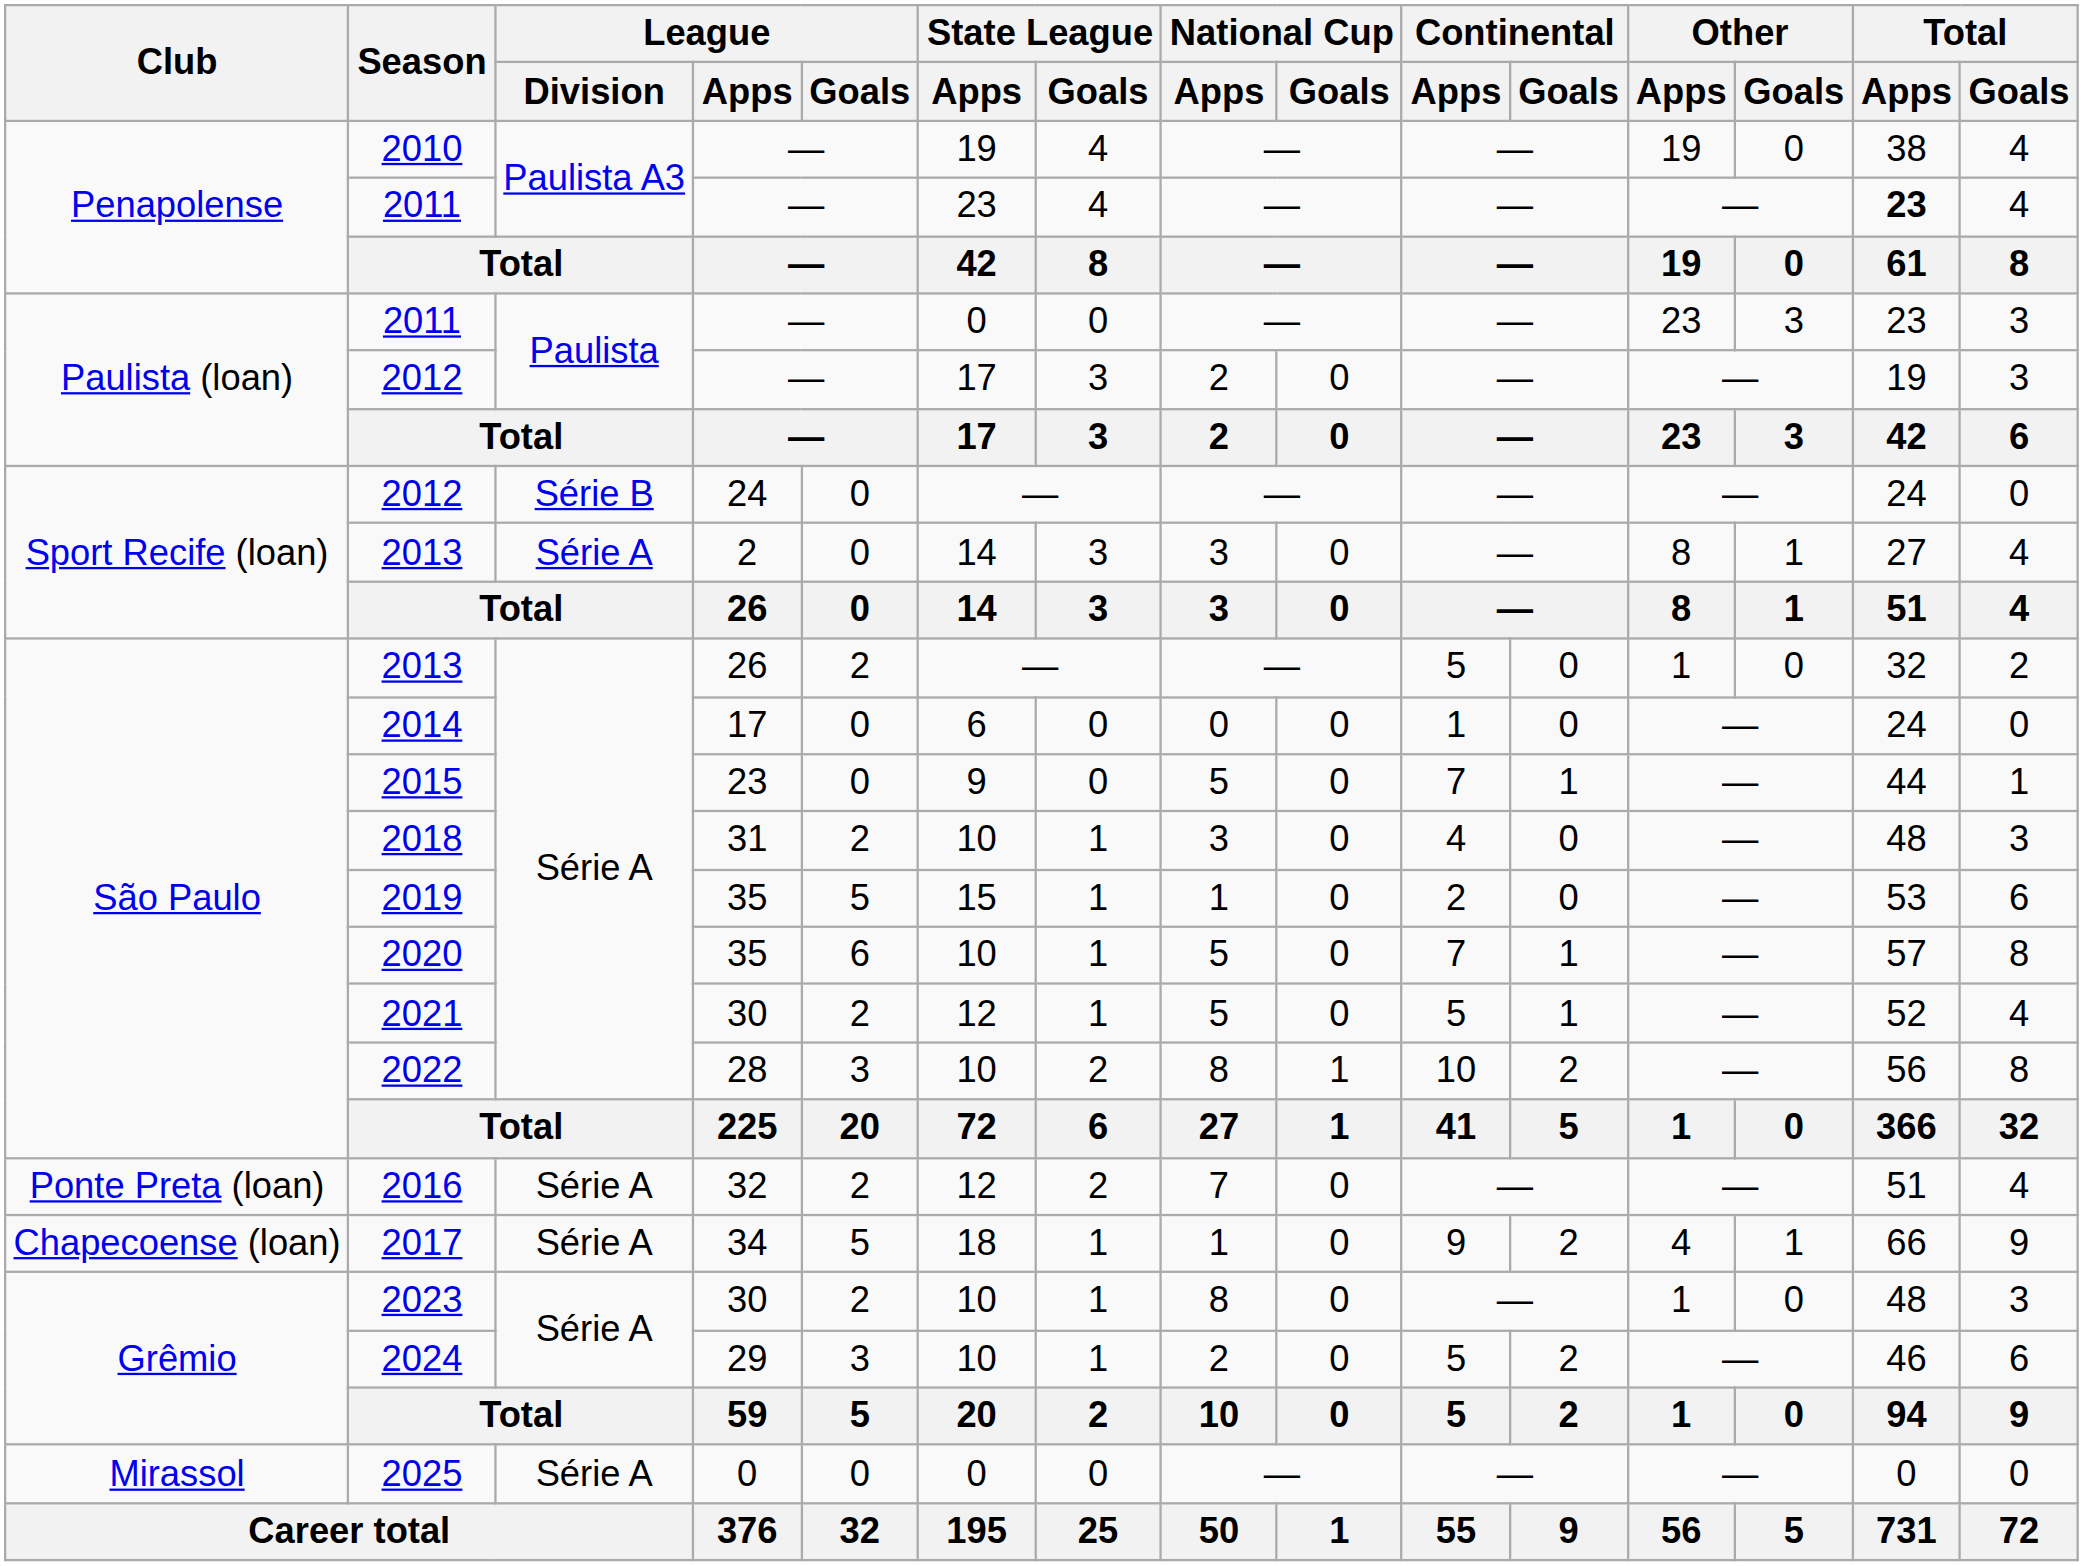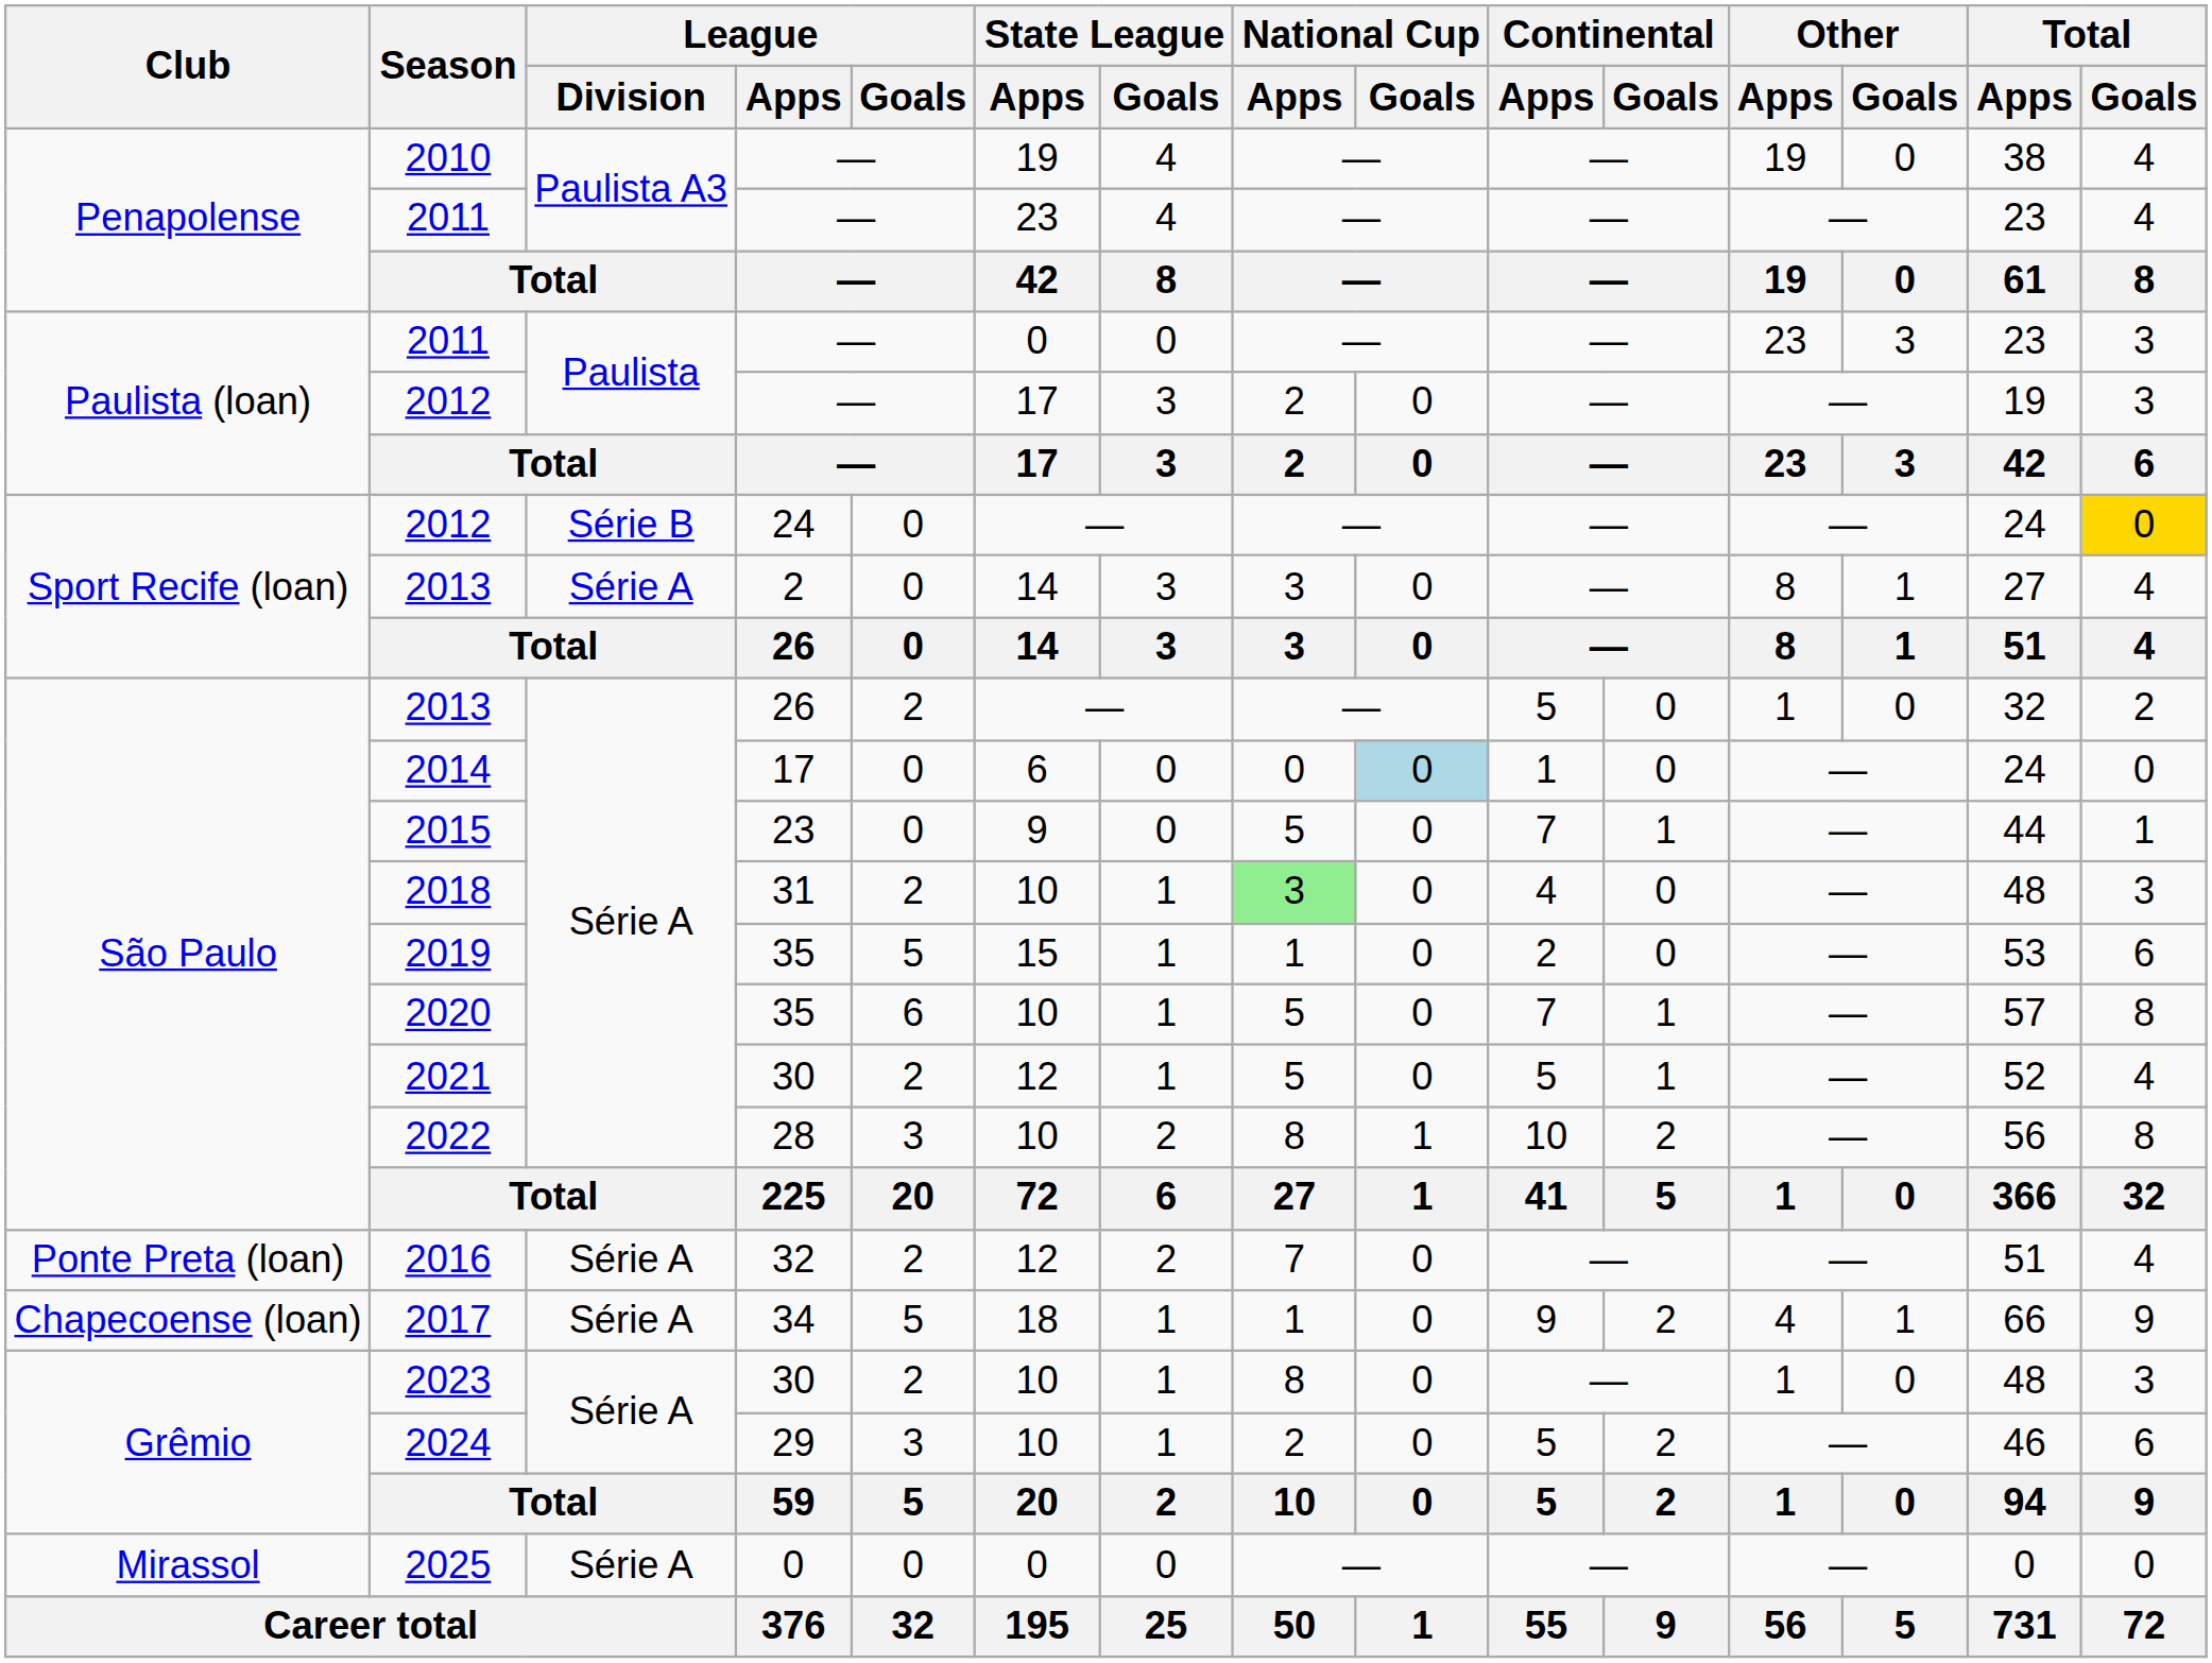Penapolense / 2011 | Total / Apps: bold -> normal
Sport Recife (loan) / 2012 | Total / Goals: no background -> gold background
2014 | National Cup / Goals: no background -> lightblue background
2018 | National Cup / Apps: no background -> lightgreen background
